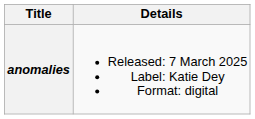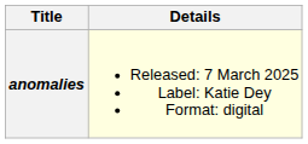anomalies | Details: no background -> lightyellow background
